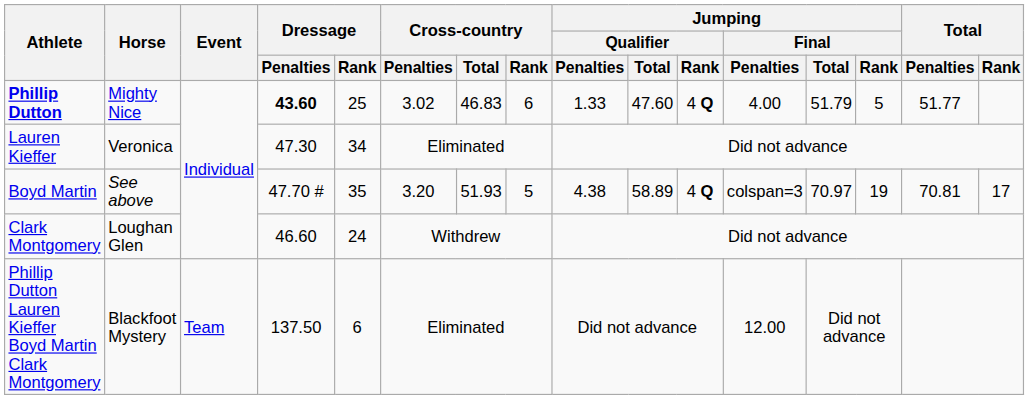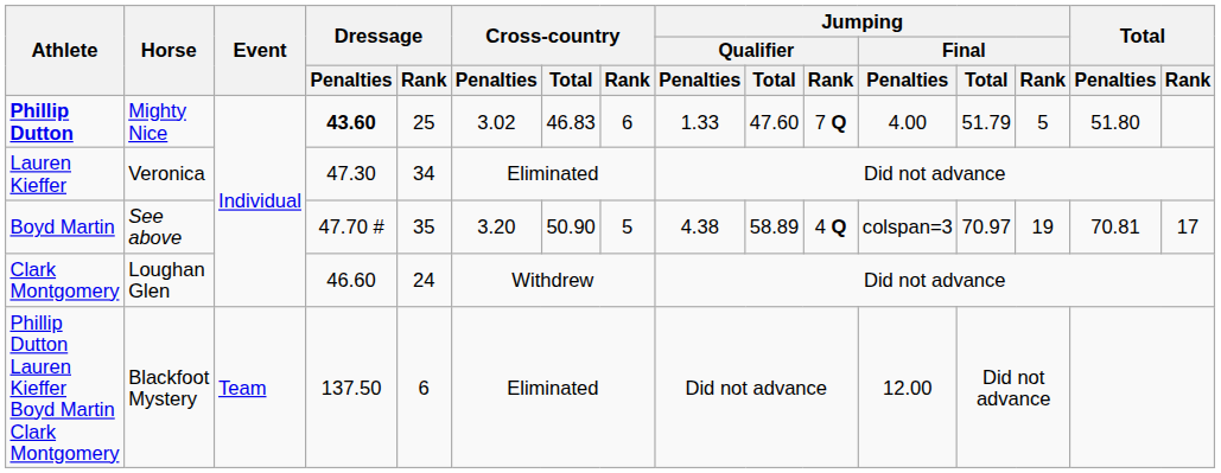Phillip Dutton | Jumping / Qualifier / Rank: 4 Q -> 7 Q
Phillip Dutton | Total / Penalties: 51.77 -> 51.80
Boyd Martin | Cross-country / Total: 51.93 -> 50.90
